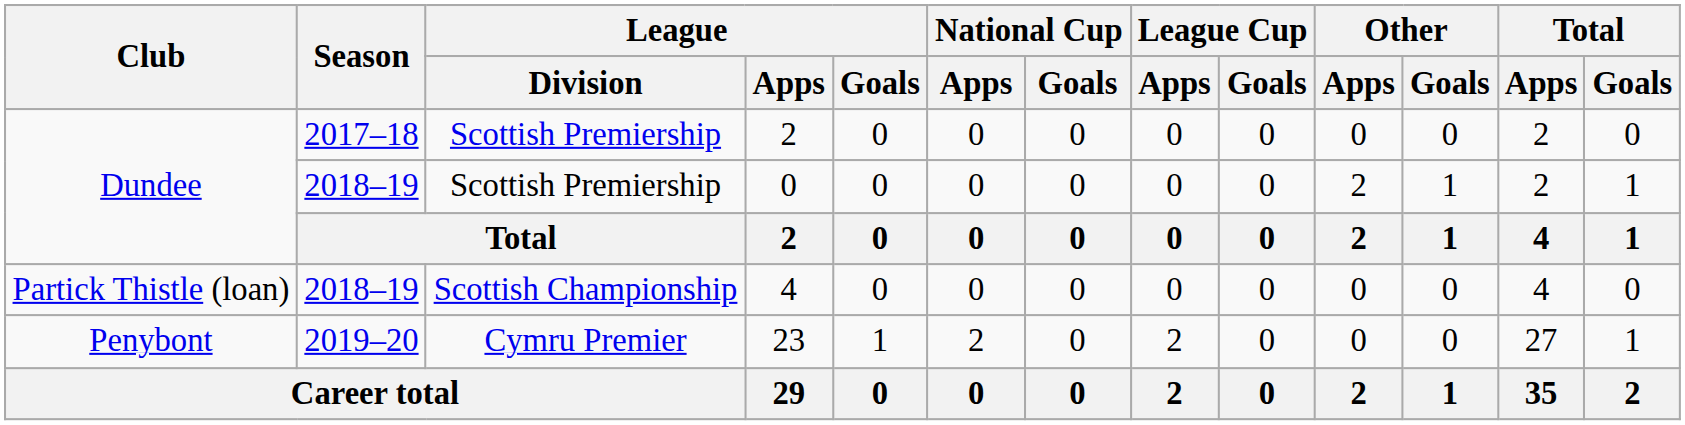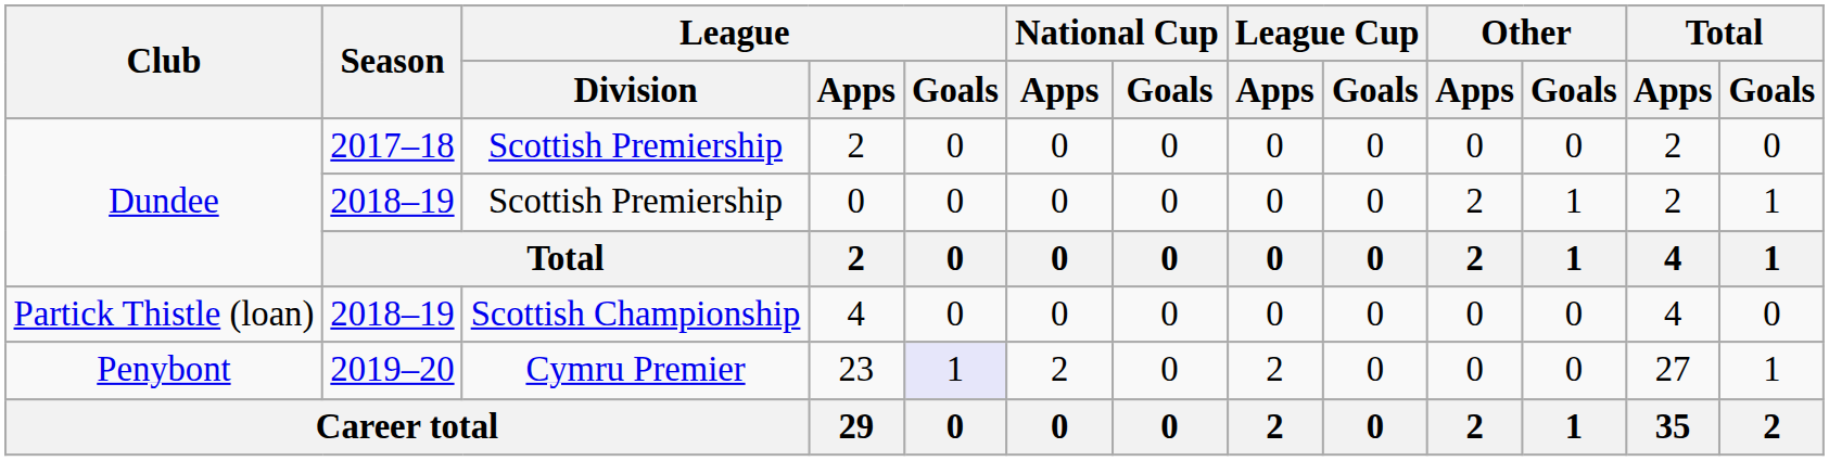23 | League / Goals: no background -> lavender background
